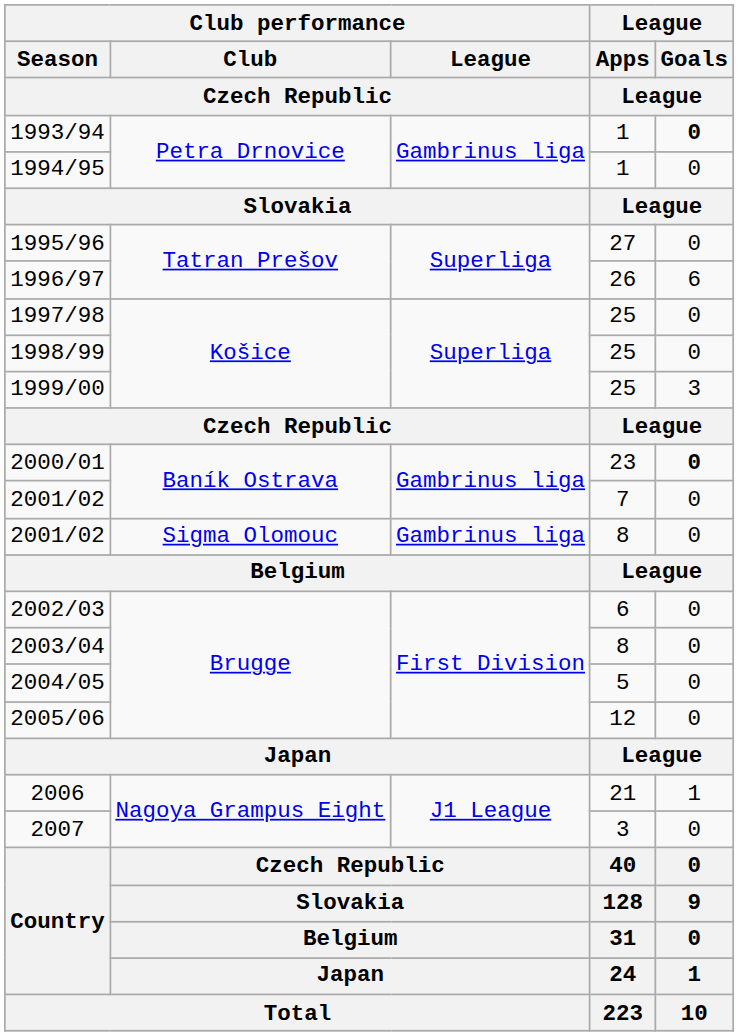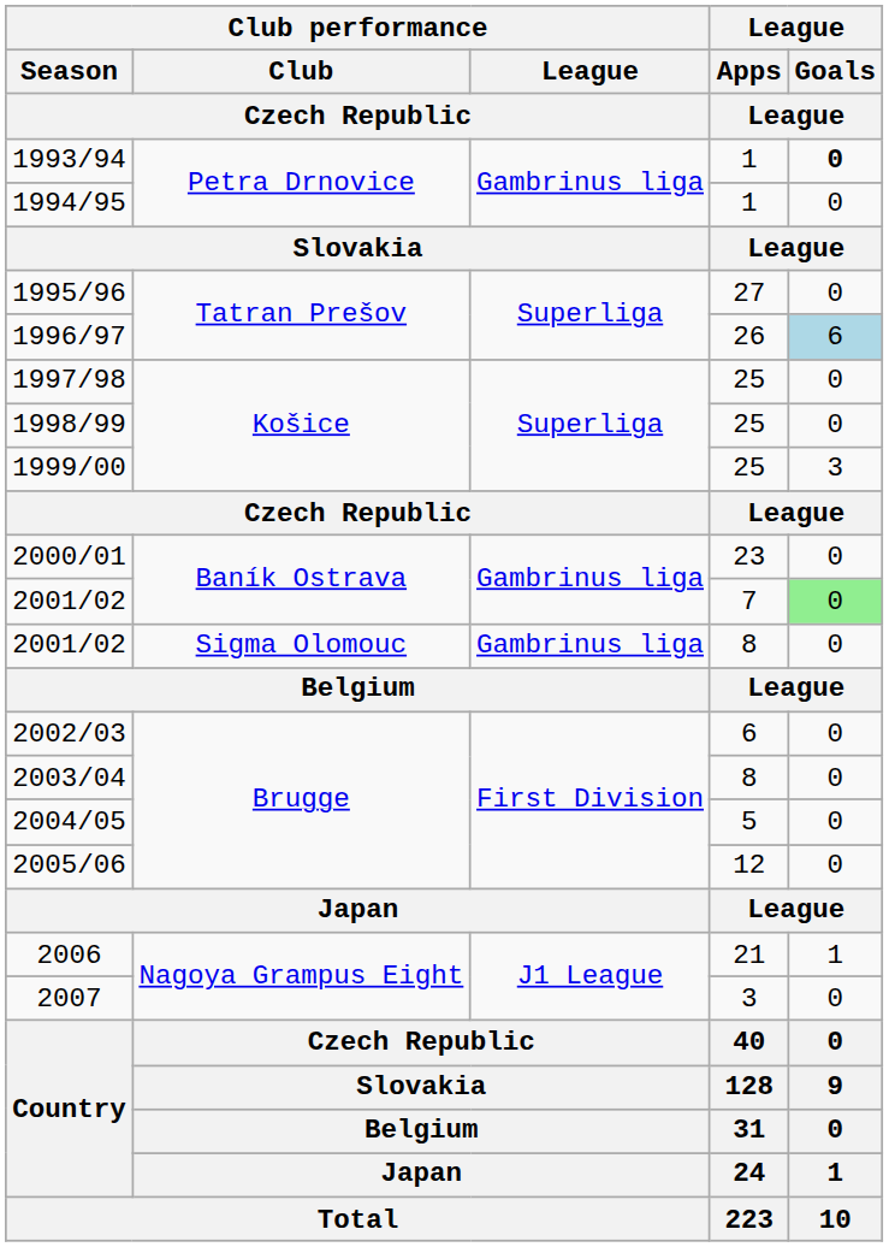1996/97 | League / Goals / League: no background -> lightblue background
2000/01 | League / Goals / League: bold -> normal
2001/02 / 7 | League / Goals / League: no background -> lightgreen background
